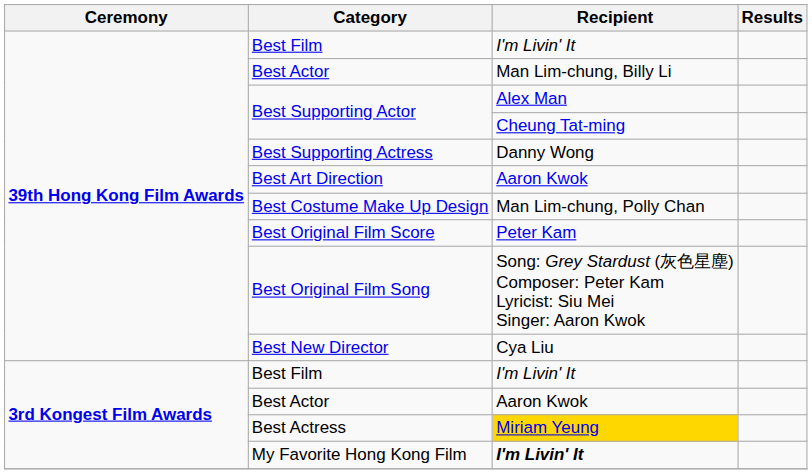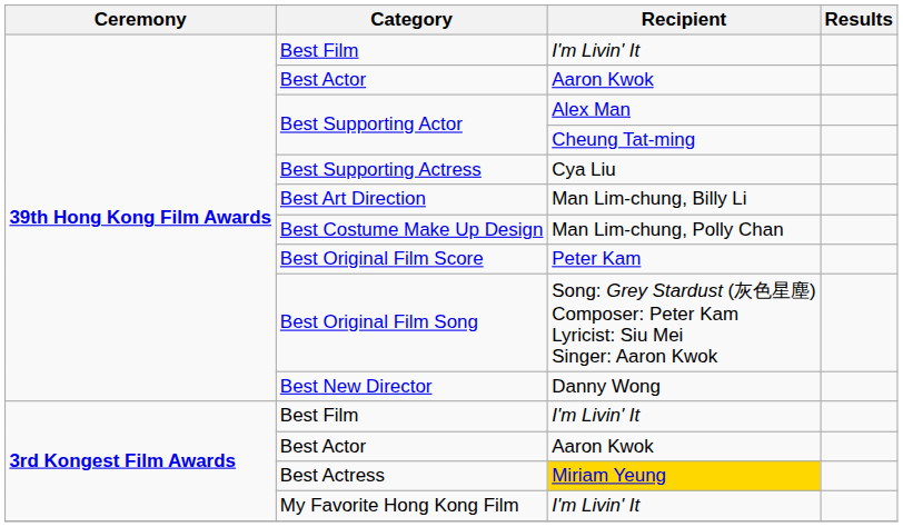39th Hong Kong Film Awards / Best Actor | Recipient: Man Lim-chung, Billy Li -> Aaron Kwok
Best Supporting Actress | Recipient: Danny Wong -> Cya Liu
Best Art Direction | Recipient: Aaron Kwok -> Man Lim-chung, Billy Li
Best New Director | Recipient: Cya Liu -> Danny Wong
My Favorite Hong Kong Film | Recipient: bold -> normal
